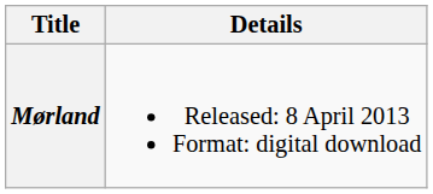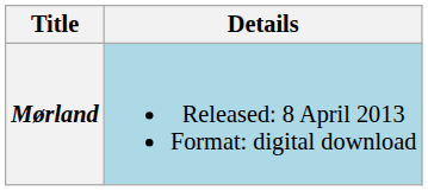Mørland | Details: no background -> lightblue background
